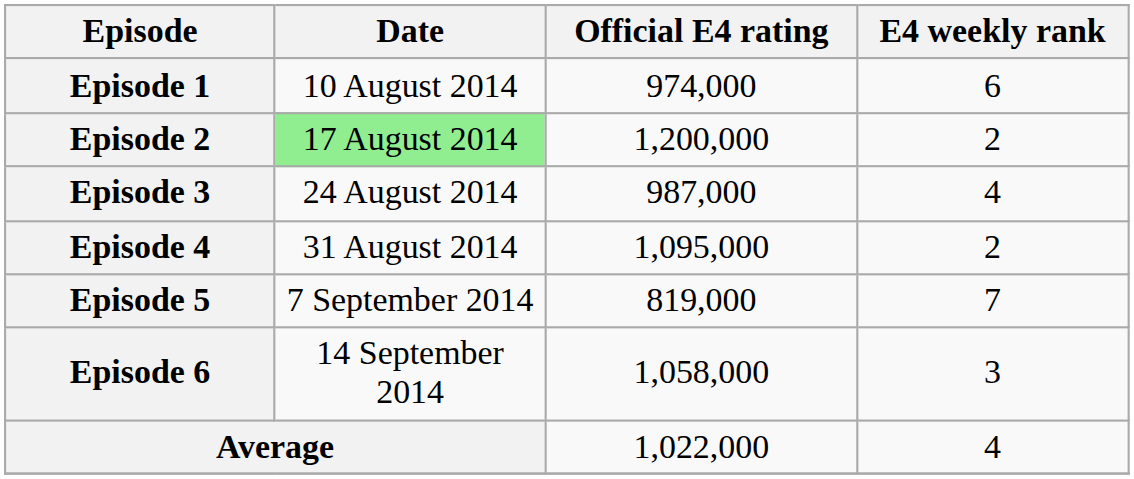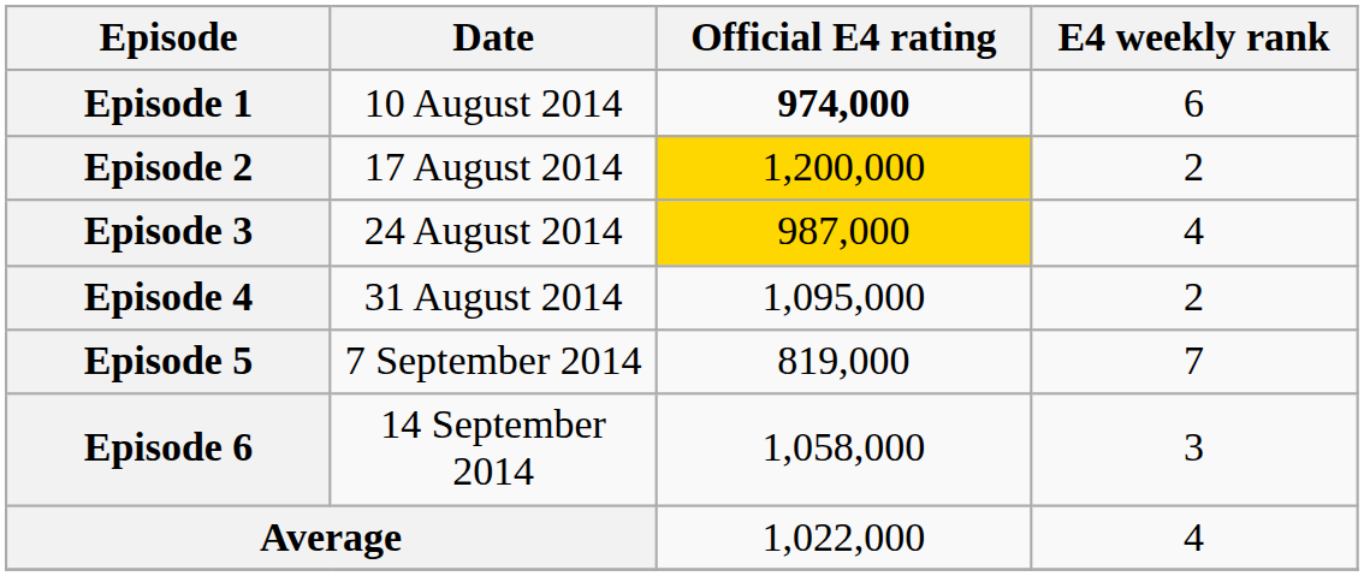Episode 1 | Official E4 rating: normal -> bold
Episode 2 | Date: lightgreen background -> no background
Episode 2 | Official E4 rating: no background -> gold background
Episode 3 | Official E4 rating: no background -> gold background
